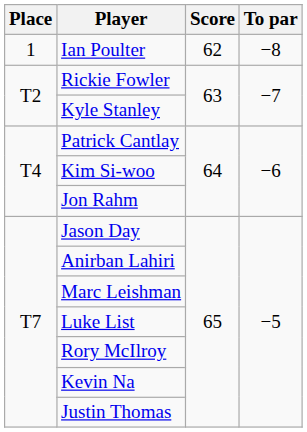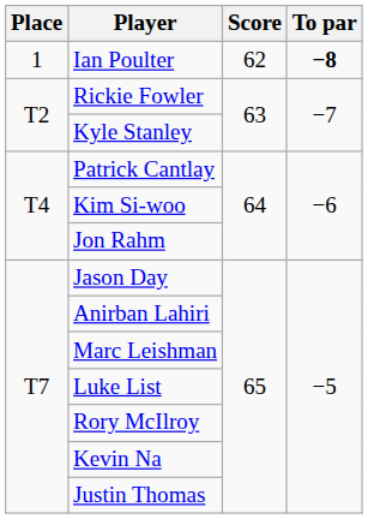Ian Poulter | To par: normal -> bold
